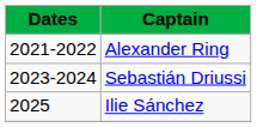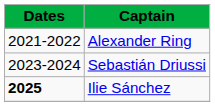Ilie Sánchez | Dates: normal -> bold
